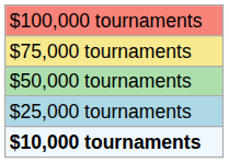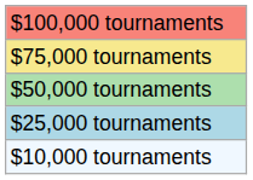row 5 | column 1: bold -> normal
